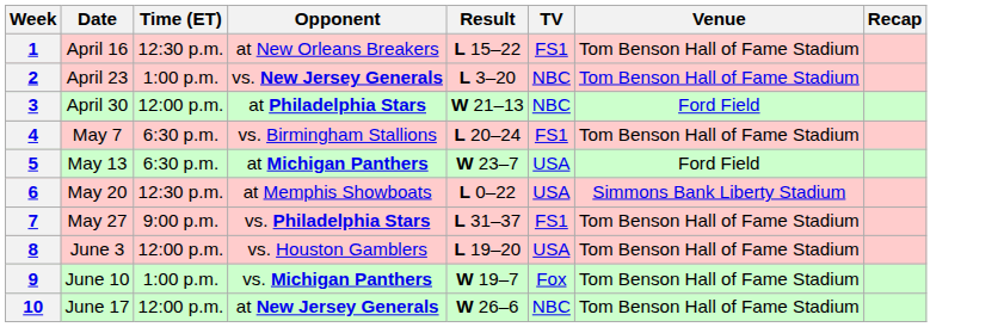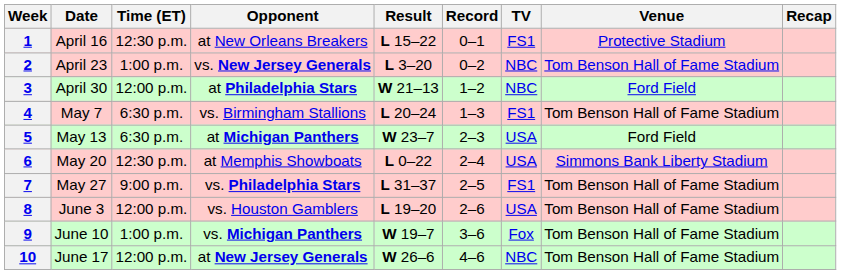+ column: Record | 0–1 | 0–2 | 1–2 | 1–3 | 2–3 | 2–4 | 2–5 | 2–6 | 3–6 | 4–6
1 | Venue: Tom Benson Hall of Fame Stadium -> Protective Stadium
